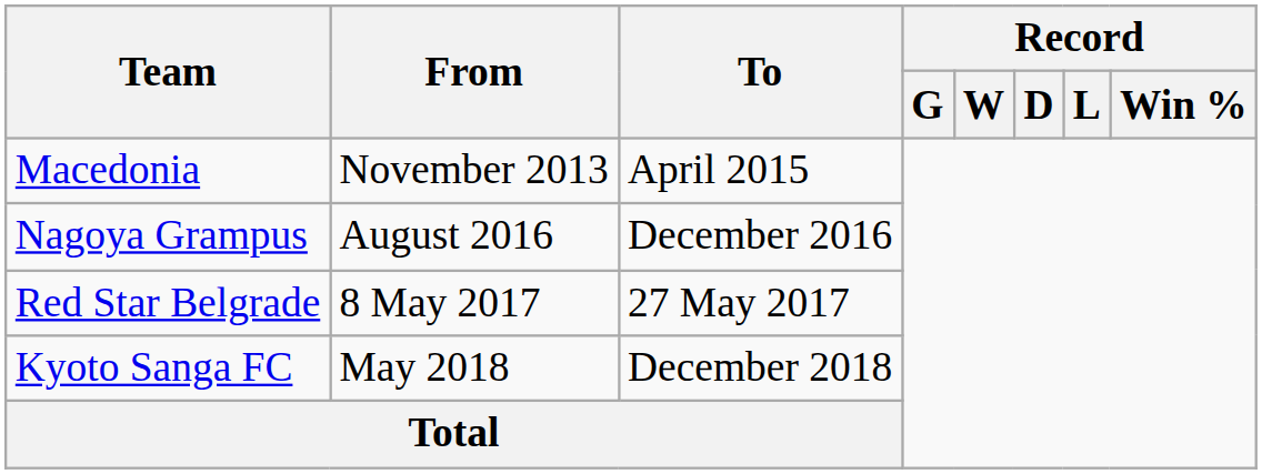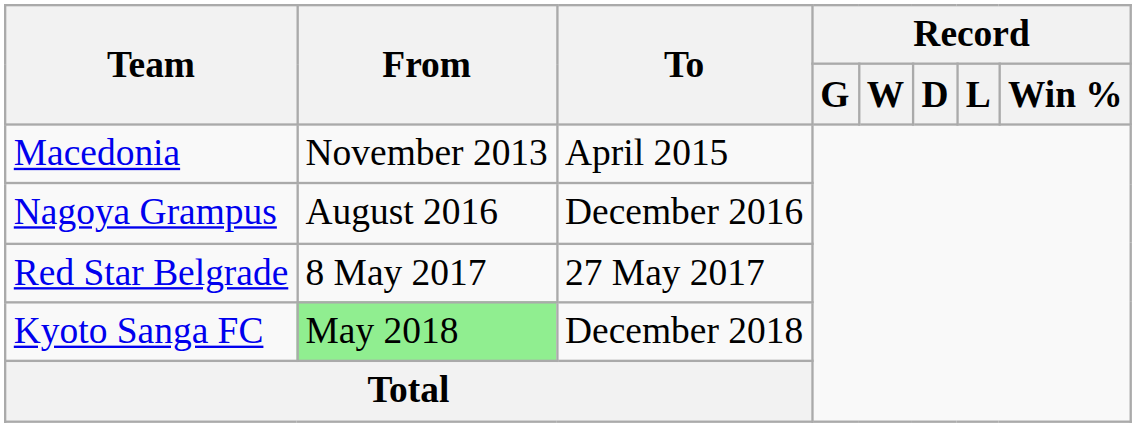Kyoto Sanga FC | From: no background -> lightgreen background
